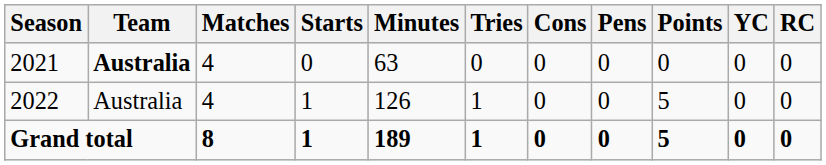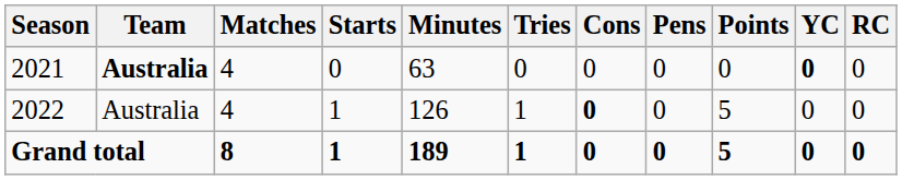2021 | YC: normal -> bold
2022 | Cons: normal -> bold
